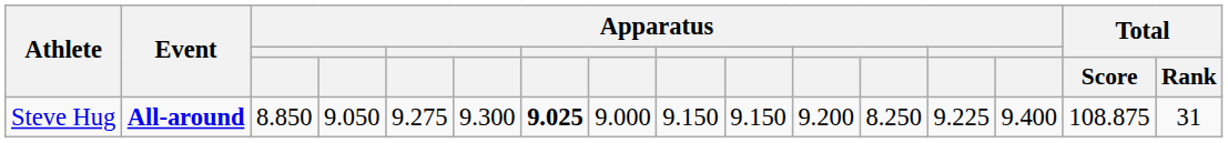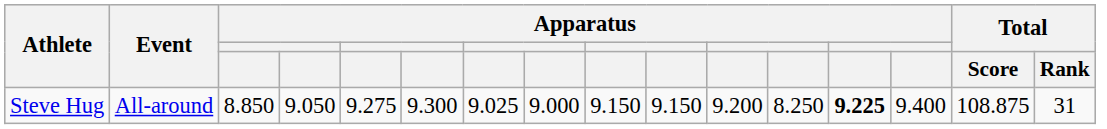row 4 | Event: bold -> normal
row 4 | column 7: bold -> normal
row 4 | column 13: normal -> bold
